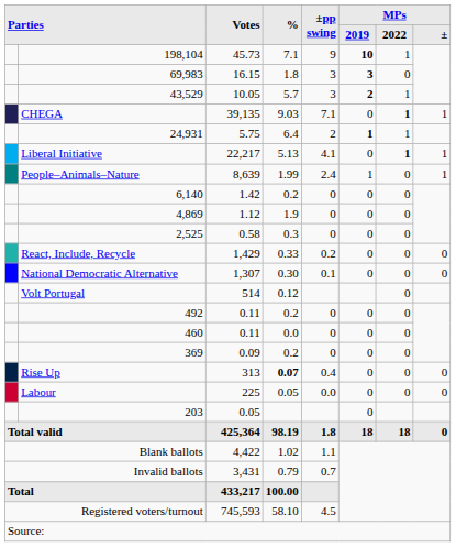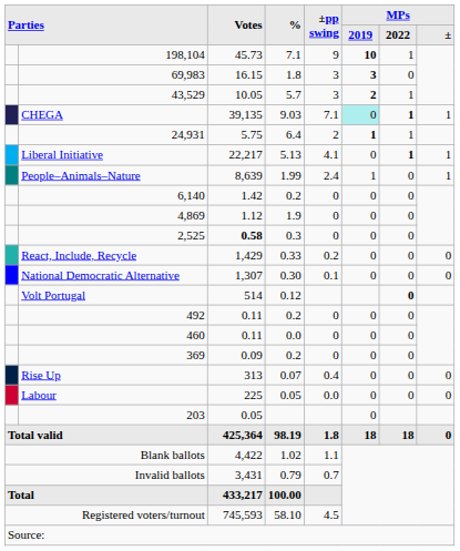CHEGA | MPs / 2019: no background -> paleturquoise background
2,525 | Votes: normal -> bold
Volt Portugal | MPs / 2022: normal -> bold
Rise Up | %: bold -> normal
